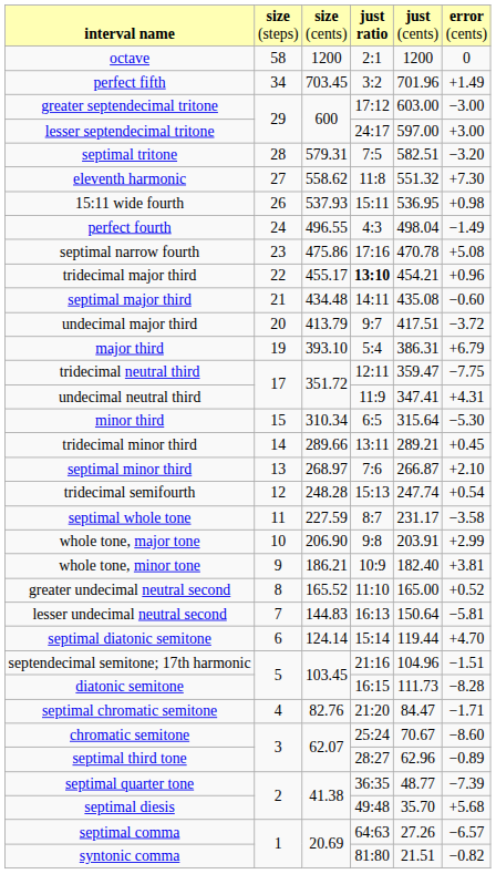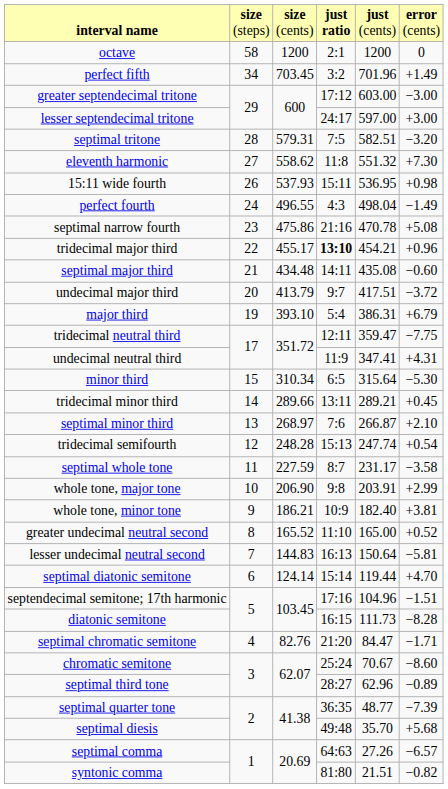septimal narrow fourth | column 4: 17:16 -> 21:16
septendecimal semitone; 17th harmonic | column 4: 21:16 -> 17:16
